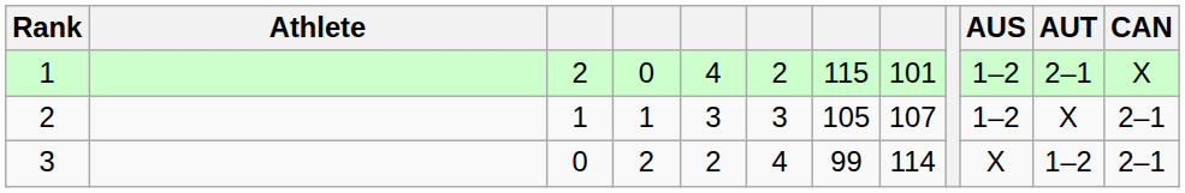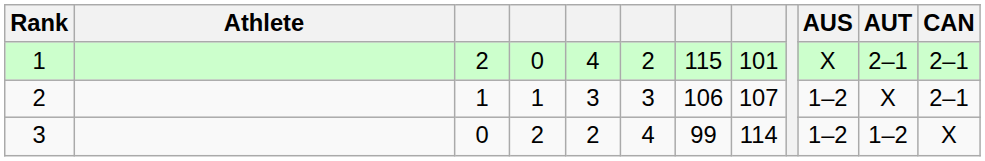row 2 | AUS: 1–2 -> X
row 2 | CAN: X -> 2–1
row 3 | column 7: 105 -> 106
row 4 | AUS: X -> 1–2
row 4 | CAN: 2–1 -> X
